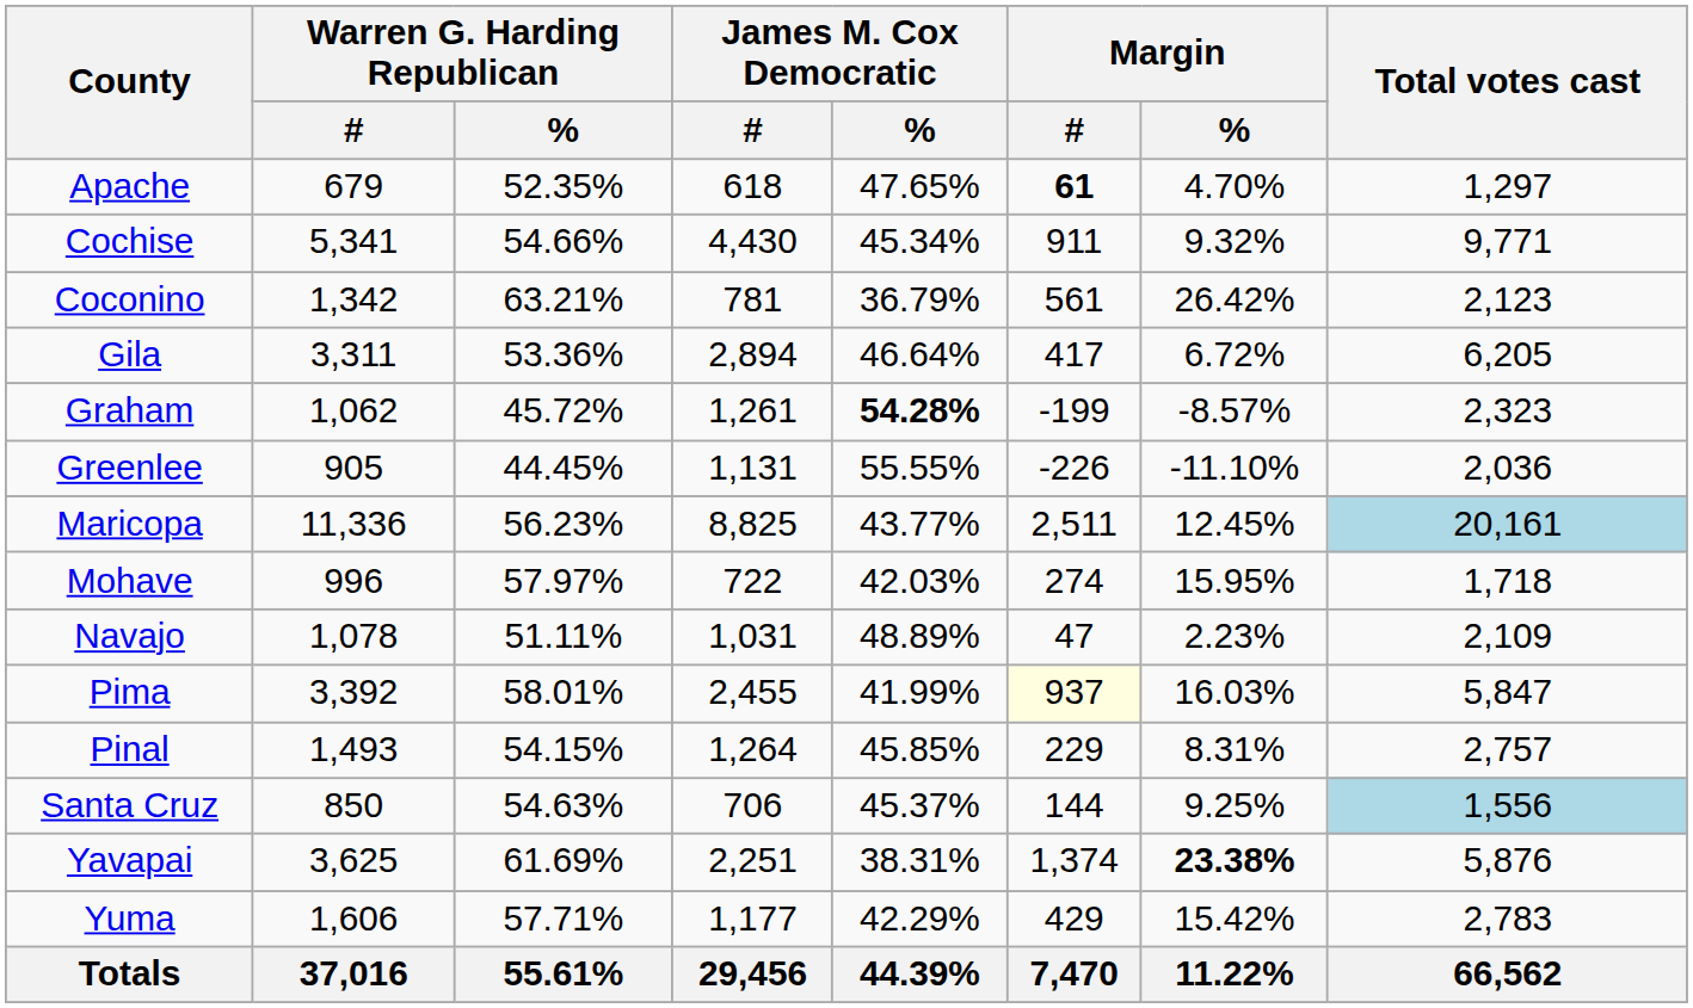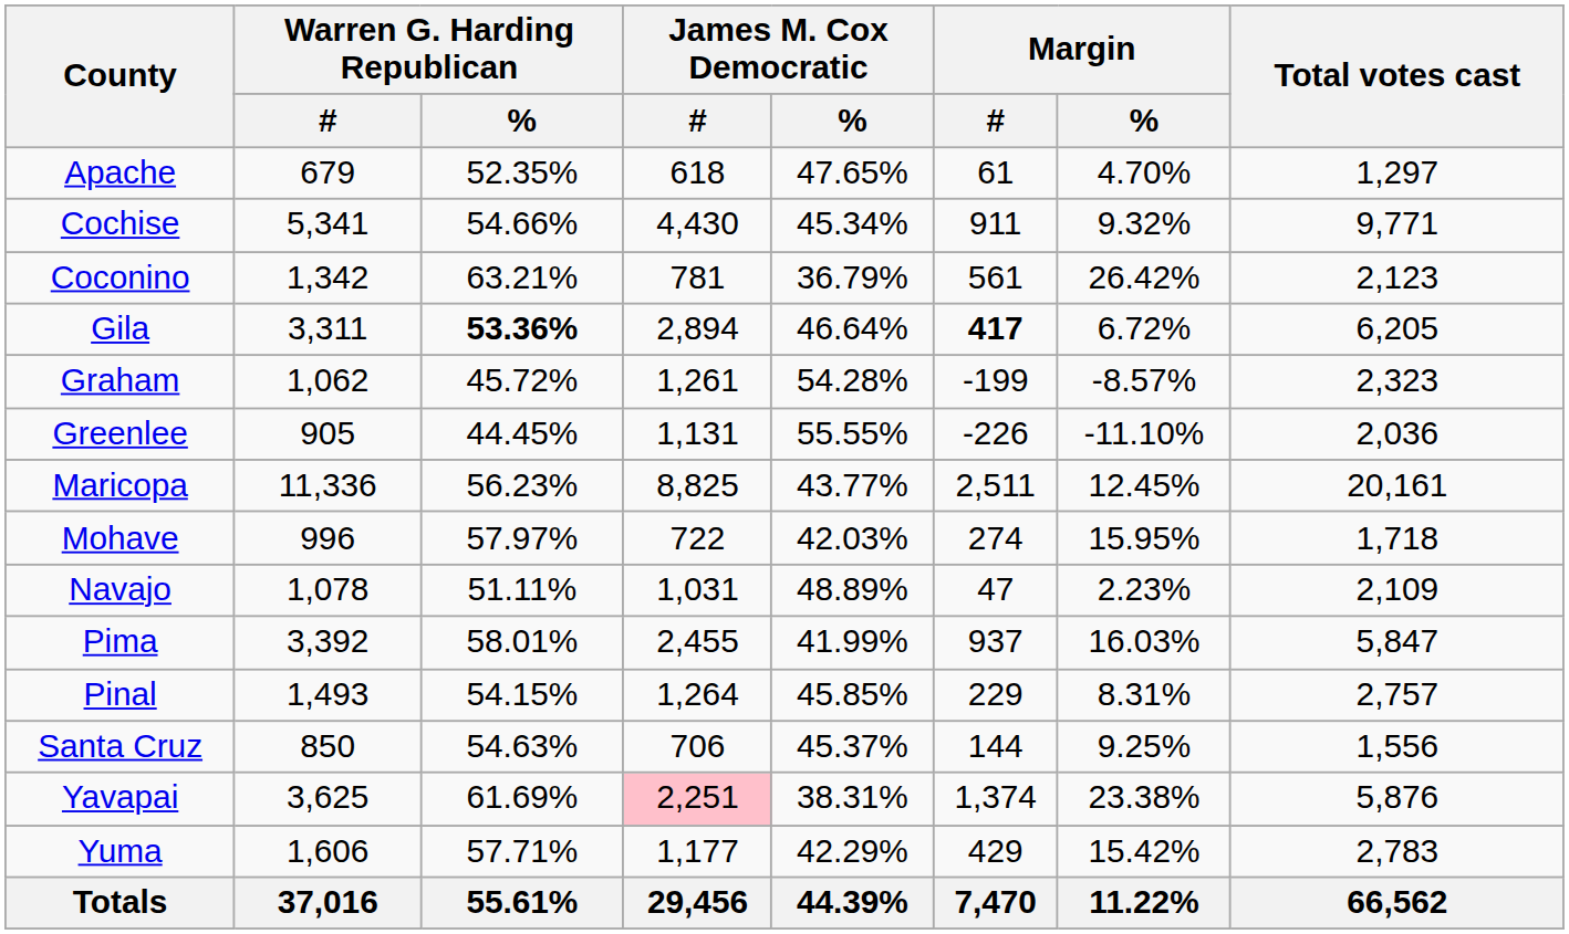Apache | Margin / #: bold -> normal
Gila | Warren G. Harding Republican / %: normal -> bold
Gila | Margin / #: normal -> bold
Graham | James M. Cox Democratic / %: bold -> normal
Maricopa | Total votes cast: lightblue background -> no background
Pima | Margin / #: lightyellow background -> no background
Santa Cruz | Total votes cast: lightblue background -> no background
Yavapai | James M. Cox Democratic / #: no background -> pink background
Yavapai | Margin / %: bold -> normal
